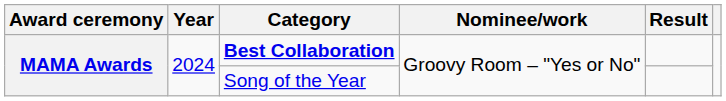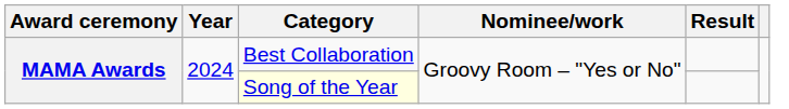Best Collaboration | Category: bold -> normal
Song of the Year | Category: no background -> lightyellow background
